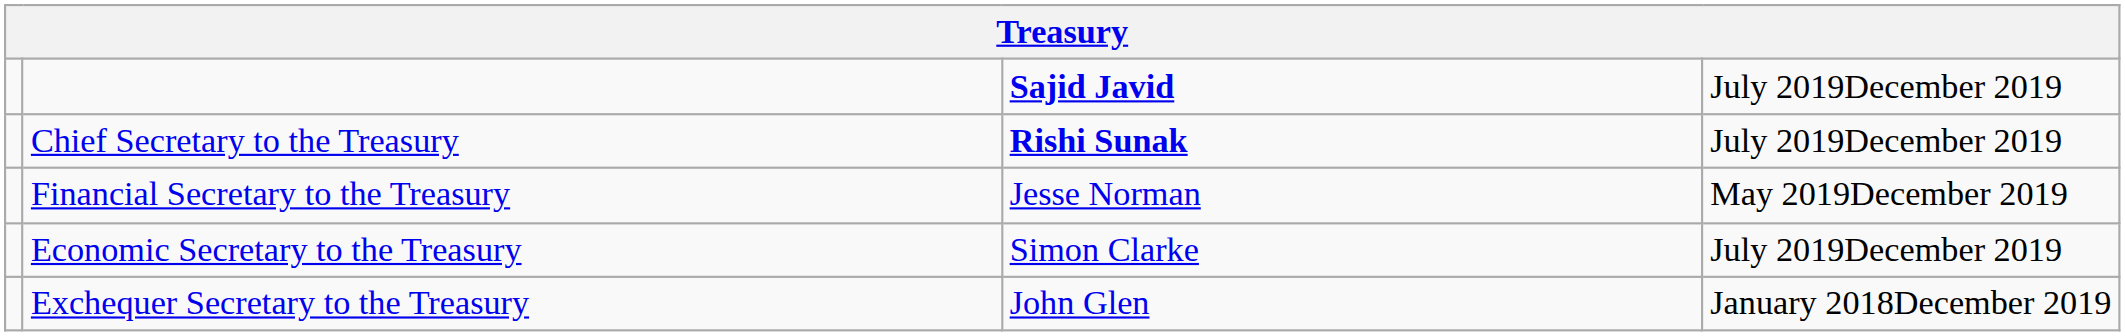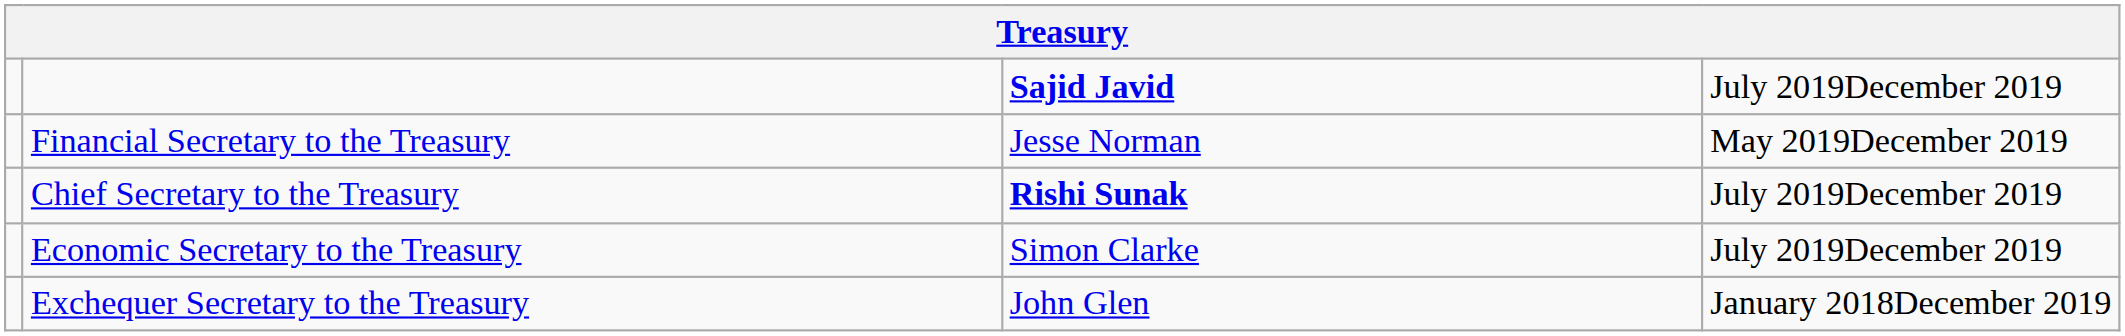rows swapped: Chief Secretary to the Treasury <-> Financial Secretary to the Treasury
